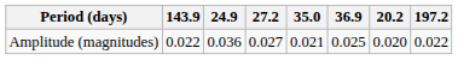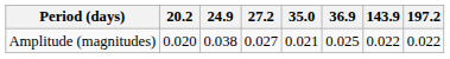columns swapped: 20.2 <-> 143.9
Amplitude (magnitudes) | 24.9: 0.036 -> 0.038
